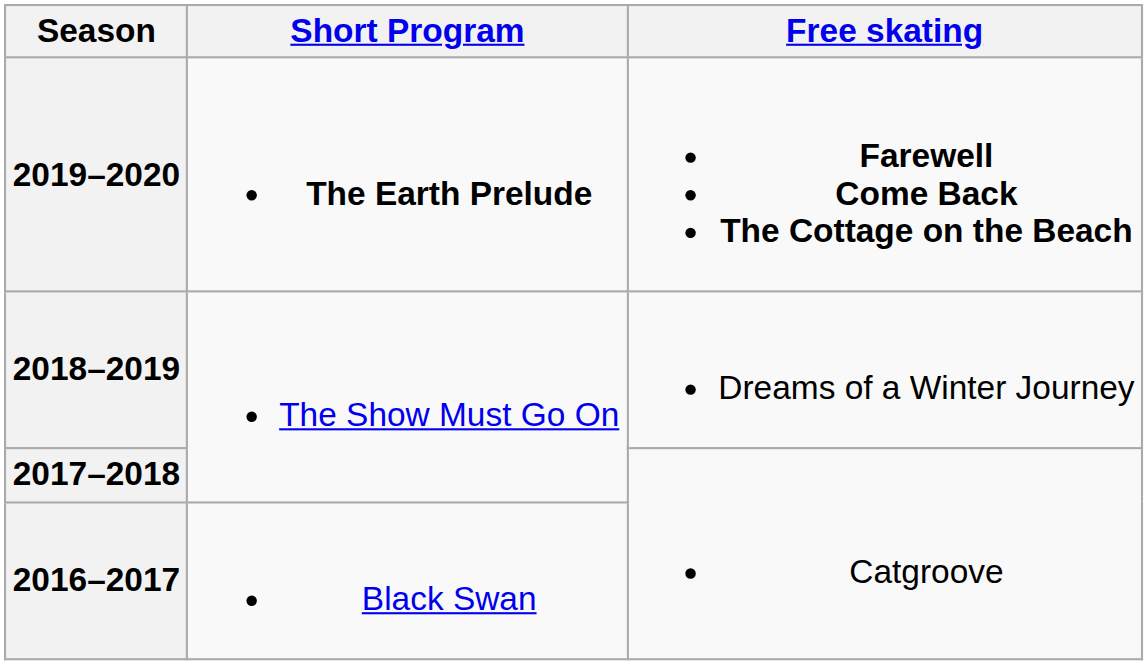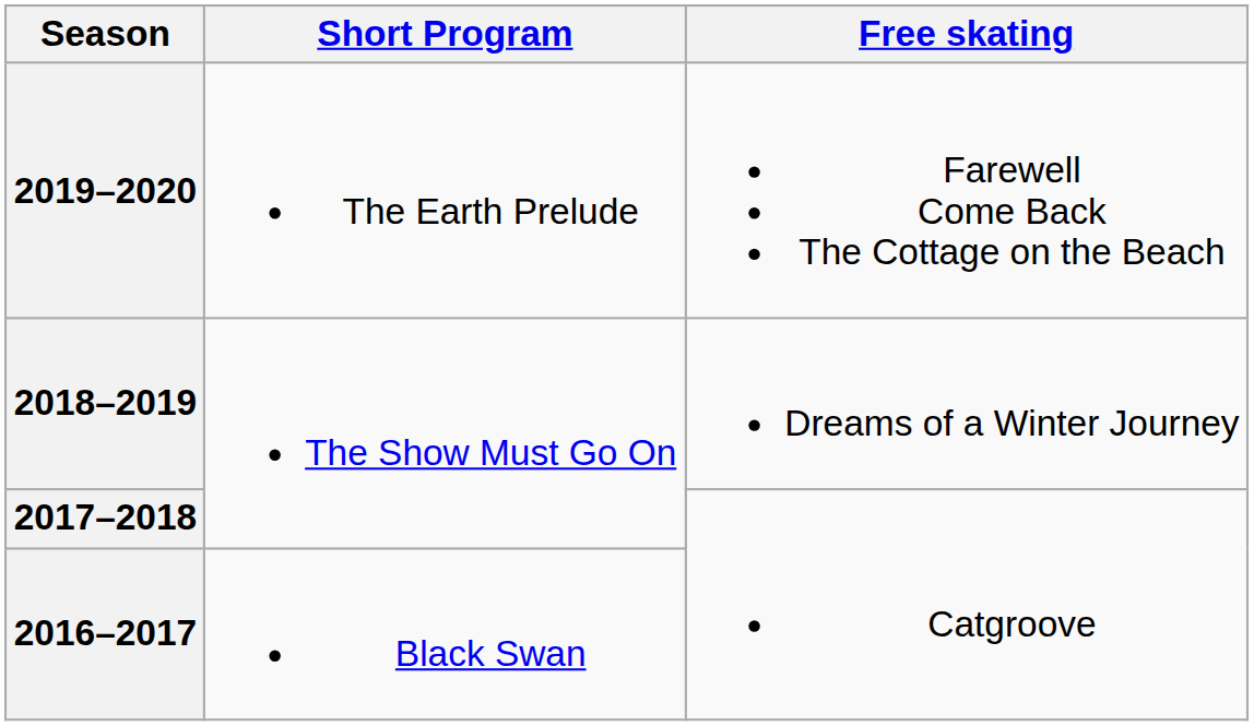2019–2020 | Short Program: bold -> normal
2019–2020 | Free skating: bold -> normal
